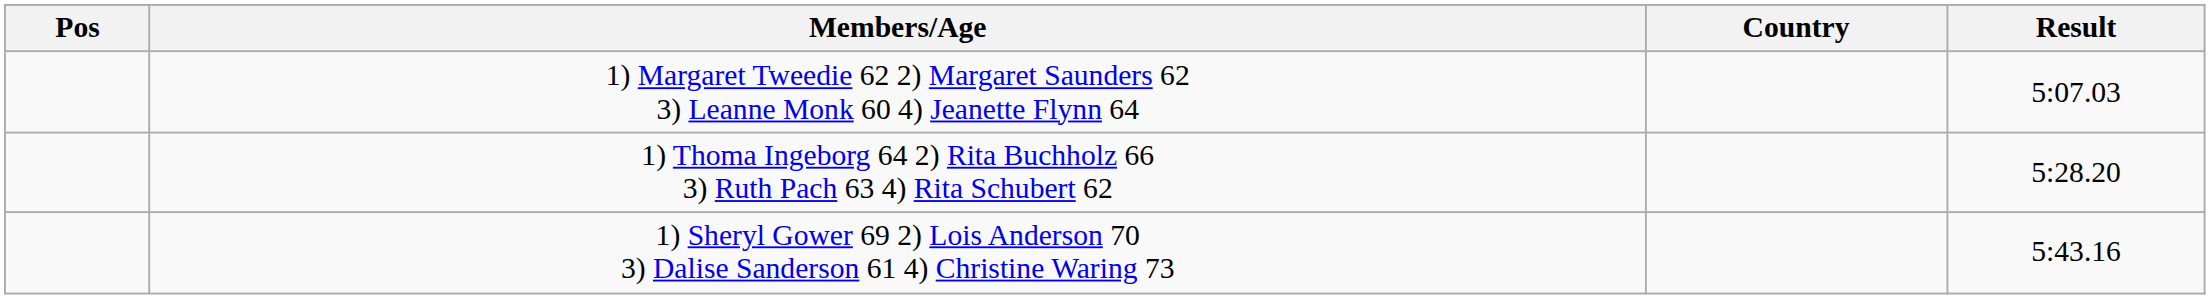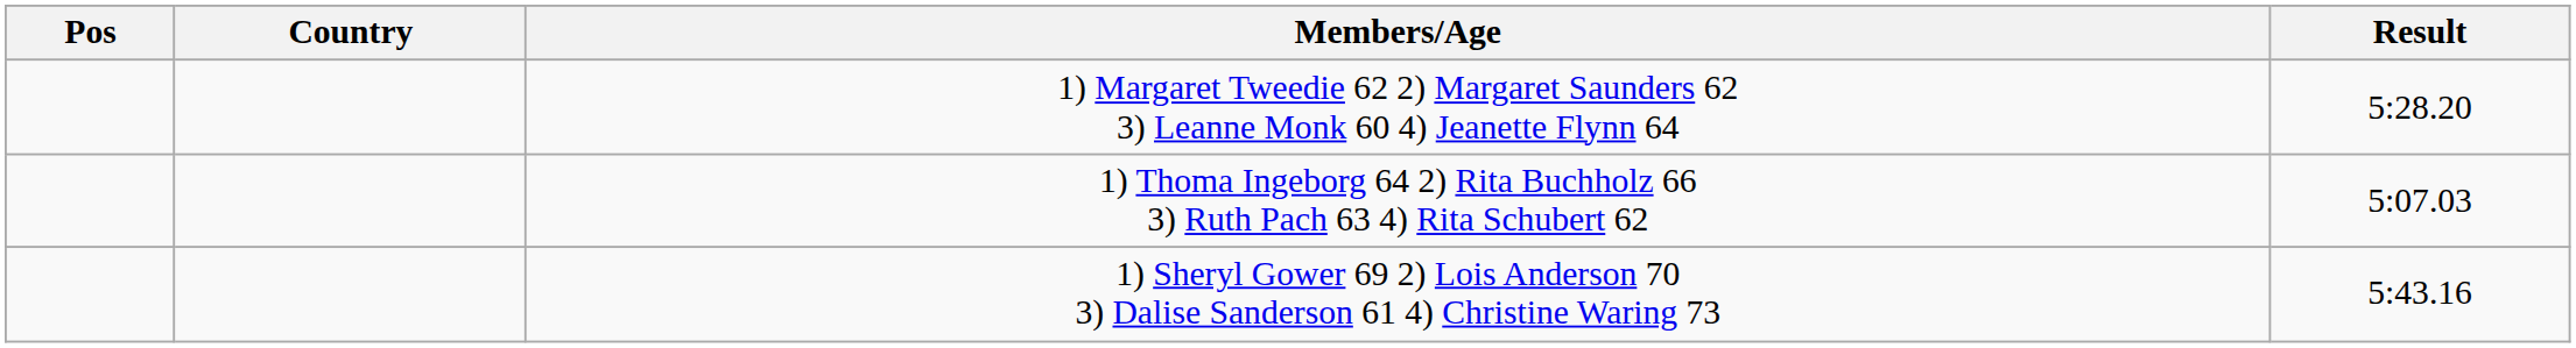columns swapped: Country <-> Members/Age
row 2 | Result: 5:07.03 -> 5:28.20
row 3 | Result: 5:28.20 -> 5:07.03
